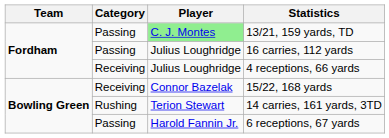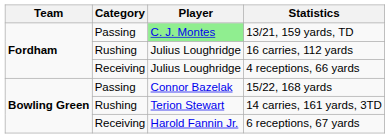16 carries, 112 yards | Category: Passing -> Rushing
15/22, 168 yards | Category: Receiving -> Passing
6 receptions, 67 yards | Category: Passing -> Receiving
